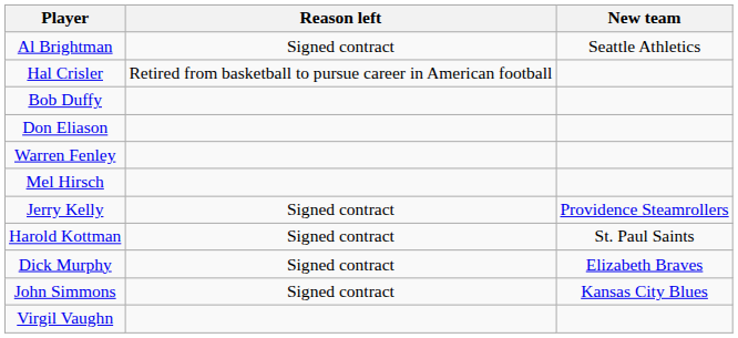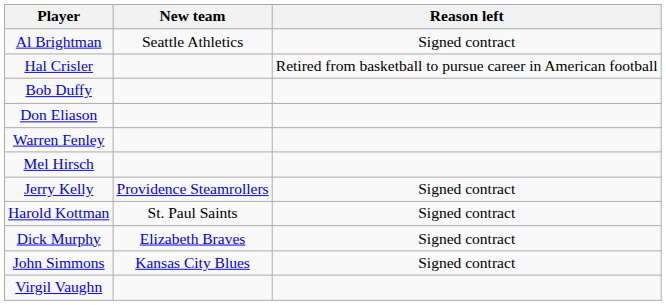columns swapped: Reason left <-> New team
